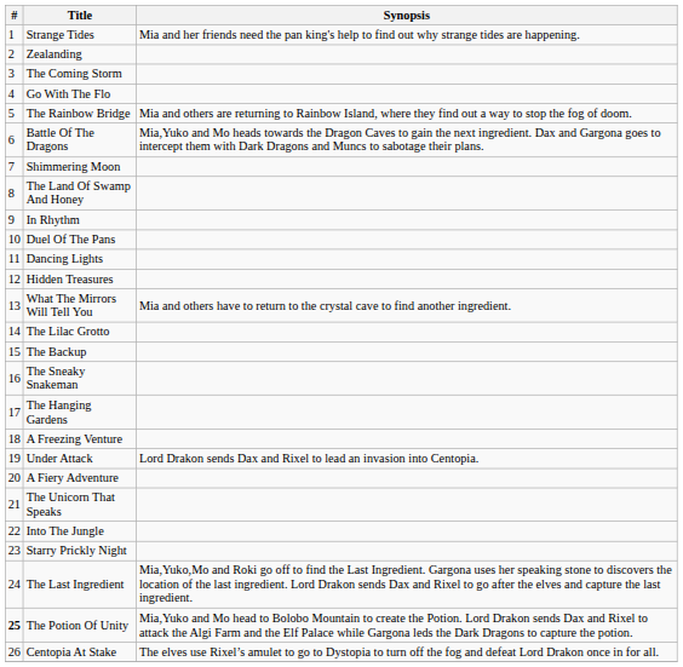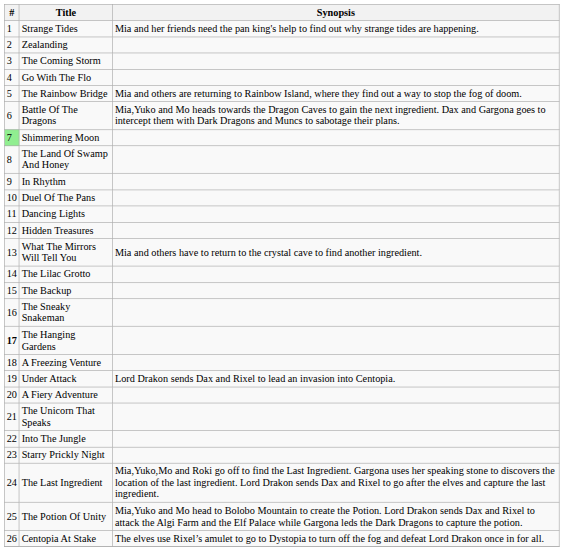Shimmering Moon | #: no background -> lightgreen background
The Hanging Gardens | #: normal -> bold
The Potion Of Unity | #: bold -> normal
